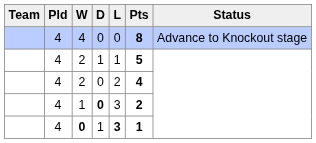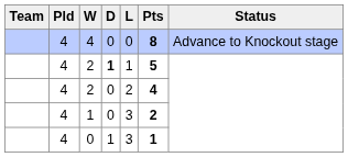row 3 | D: normal -> bold
row 5 | D: bold -> normal
row 6 | W: bold -> normal
row 6 | L: bold -> normal
